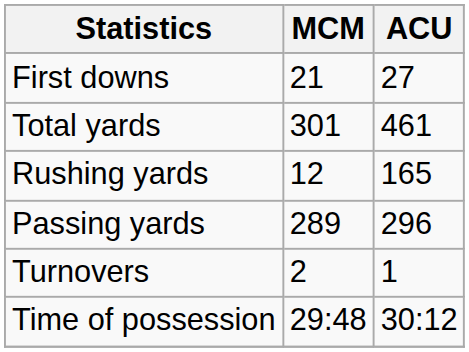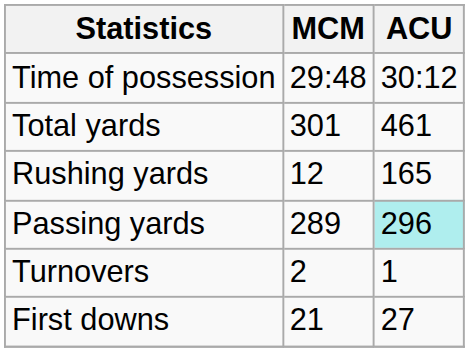rows swapped: First downs <-> Time of possession
Passing yards | ACU: no background -> paleturquoise background
